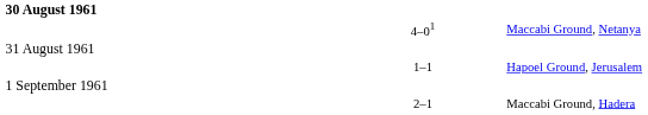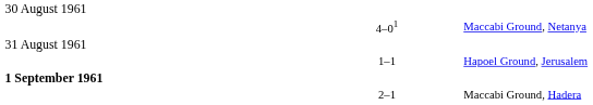30 August 1961 | column 1: bold -> normal
1 September 1961 | column 1: normal -> bold
